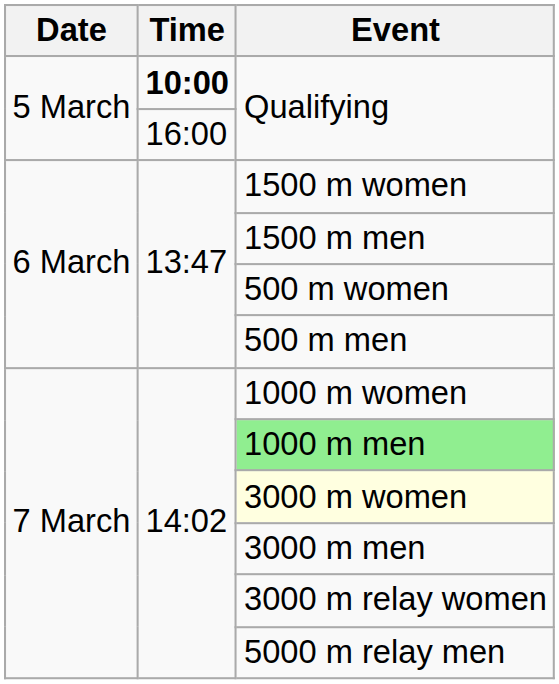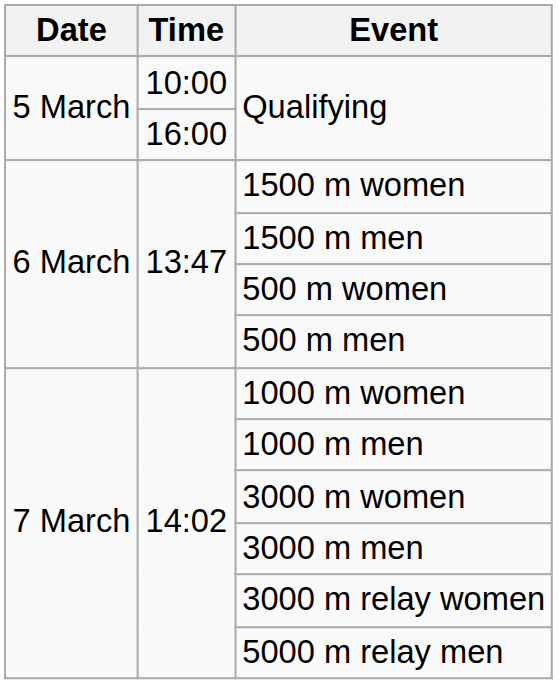10:00 / Qualifying | Time: bold -> normal
1000 m men | Event: lightgreen background -> no background
3000 m women | Event: lightyellow background -> no background
